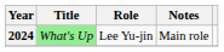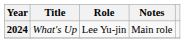2024 | Title: lightgreen background -> no background
